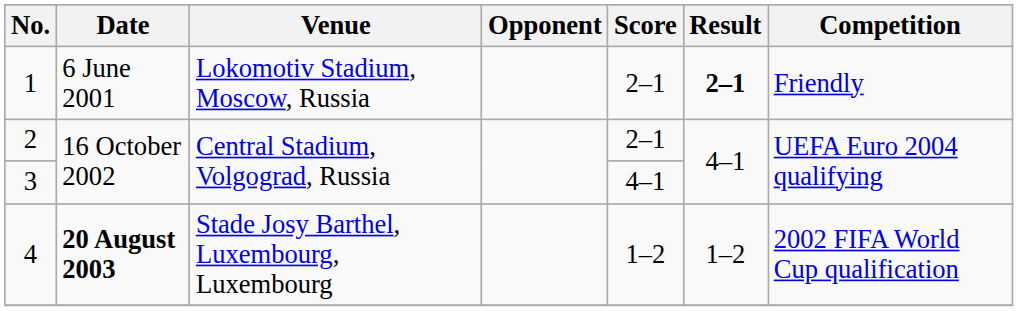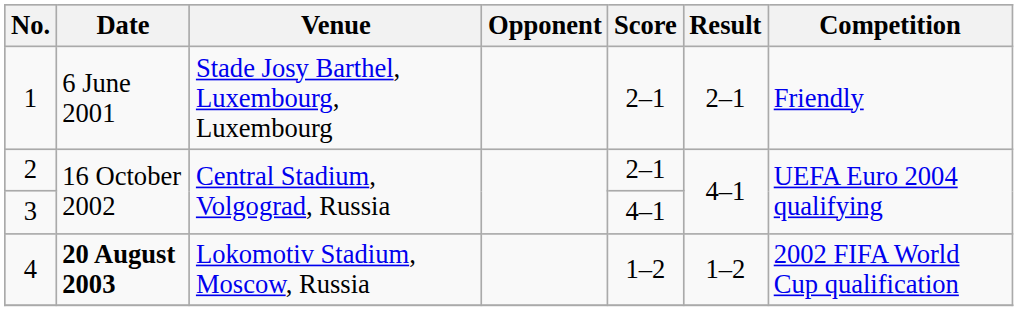1 | Venue: Lokomotiv Stadium, Moscow, Russia -> Stade Josy Barthel, Luxembourg, Luxembourg
1 | Result: bold -> normal
4 | Venue: Stade Josy Barthel, Luxembourg, Luxembourg -> Lokomotiv Stadium, Moscow, Russia
